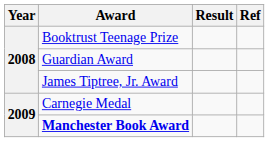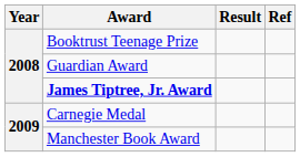James Tiptree, Jr. Award | Award: normal -> bold
Manchester Book Award | Award: bold -> normal
